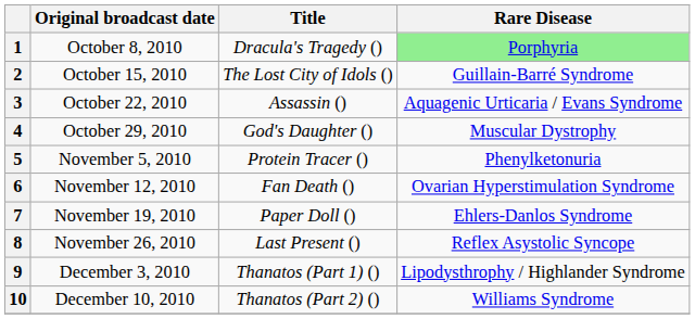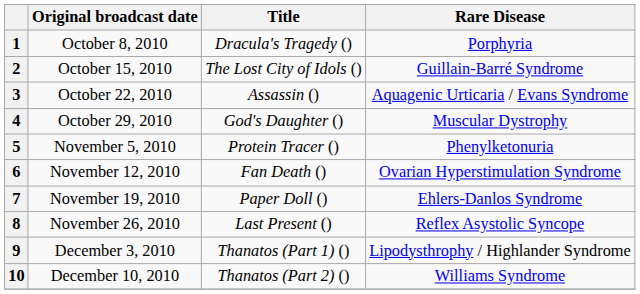1 | Rare Disease: lightgreen background -> no background
